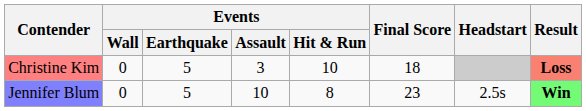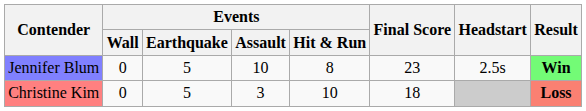rows swapped: Christine Kim <-> Jennifer Blum
